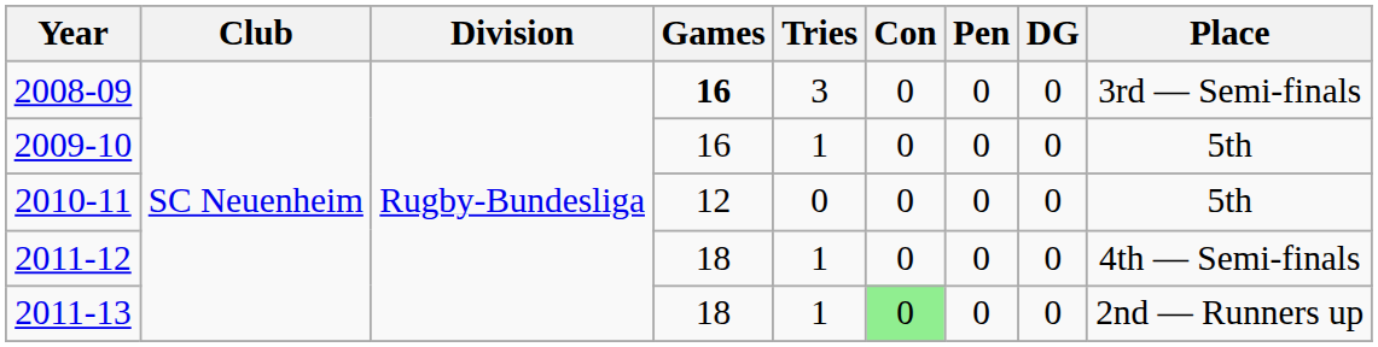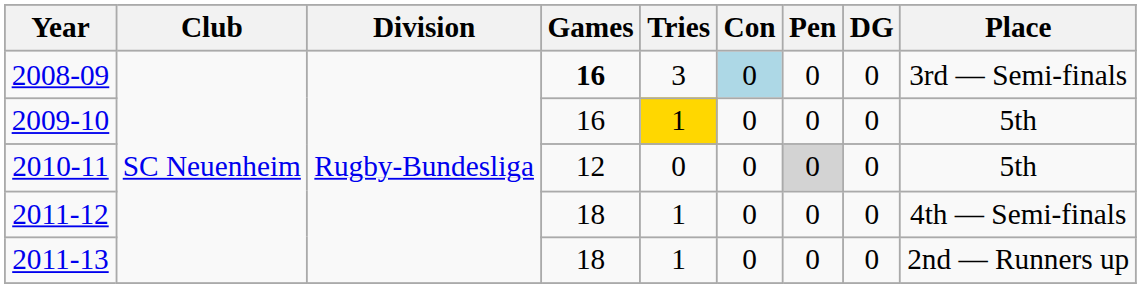2008-09 | Con: no background -> lightblue background
2009-10 | Tries: no background -> gold background
2010-11 | Pen: no background -> lightgrey background
2011-13 | Con: lightgreen background -> no background
